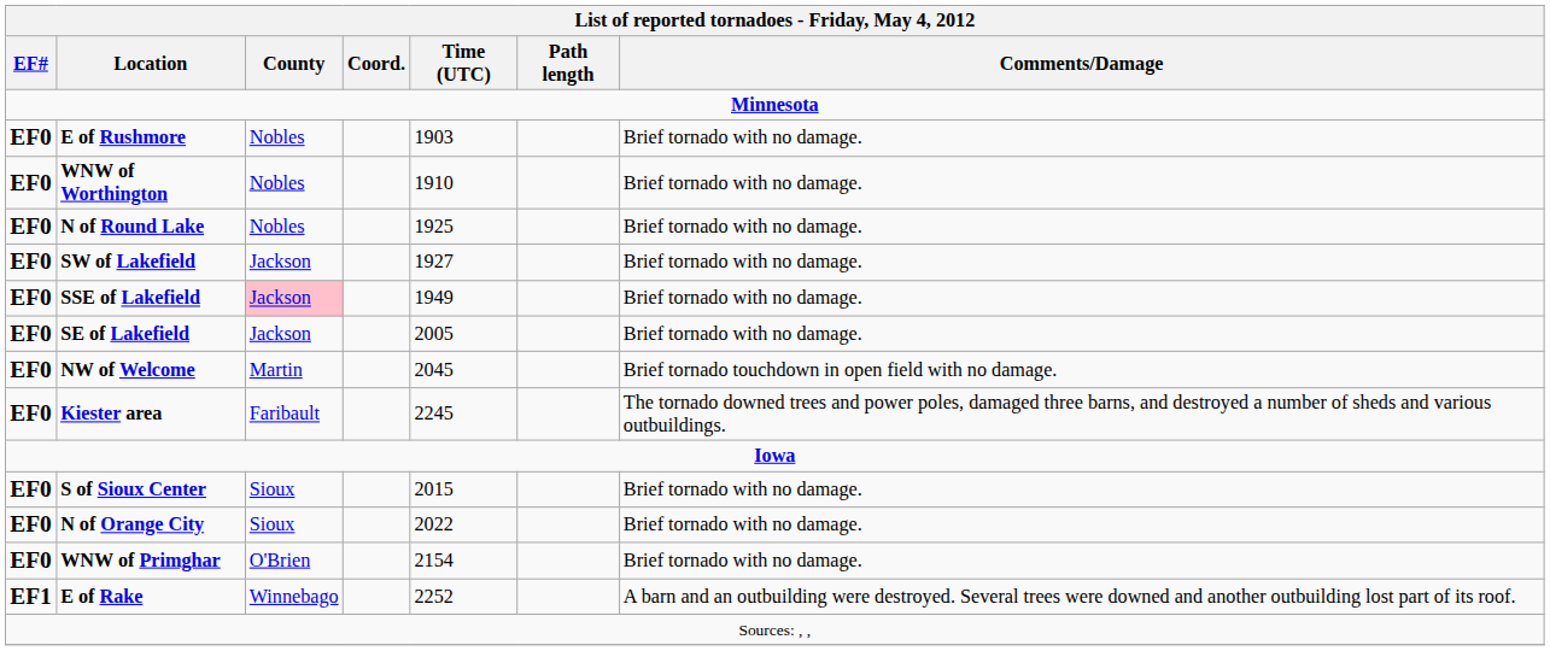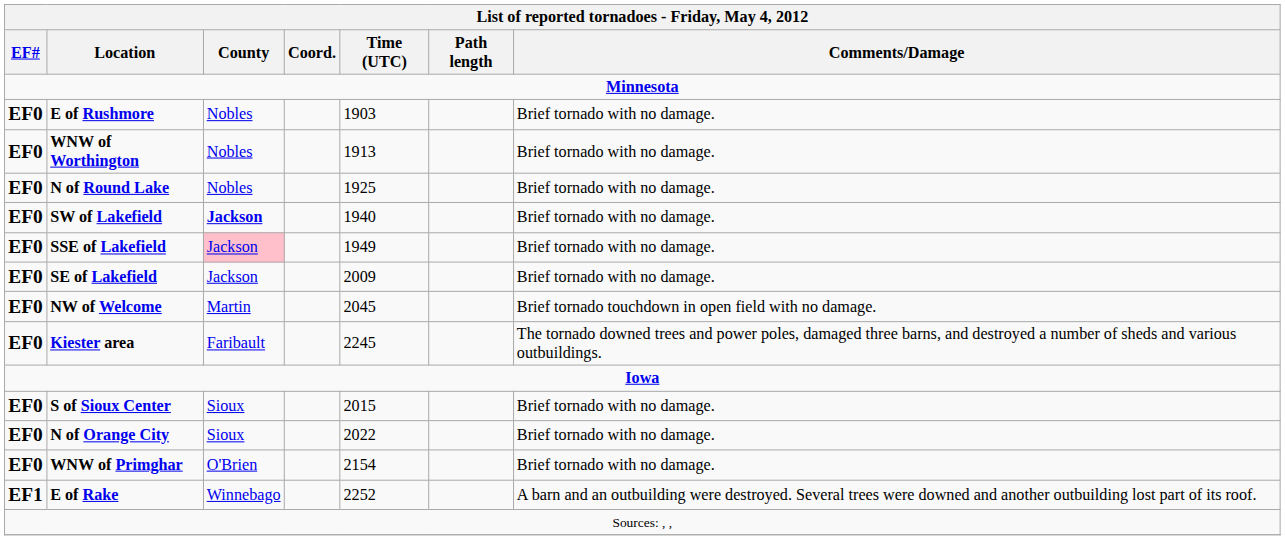WNW of Worthington | Time (UTC): 1910 -> 1913
SW of Lakefield | County: normal -> bold
SW of Lakefield | Time (UTC): 1927 -> 1940
SE of Lakefield | Time (UTC): 2005 -> 2009
